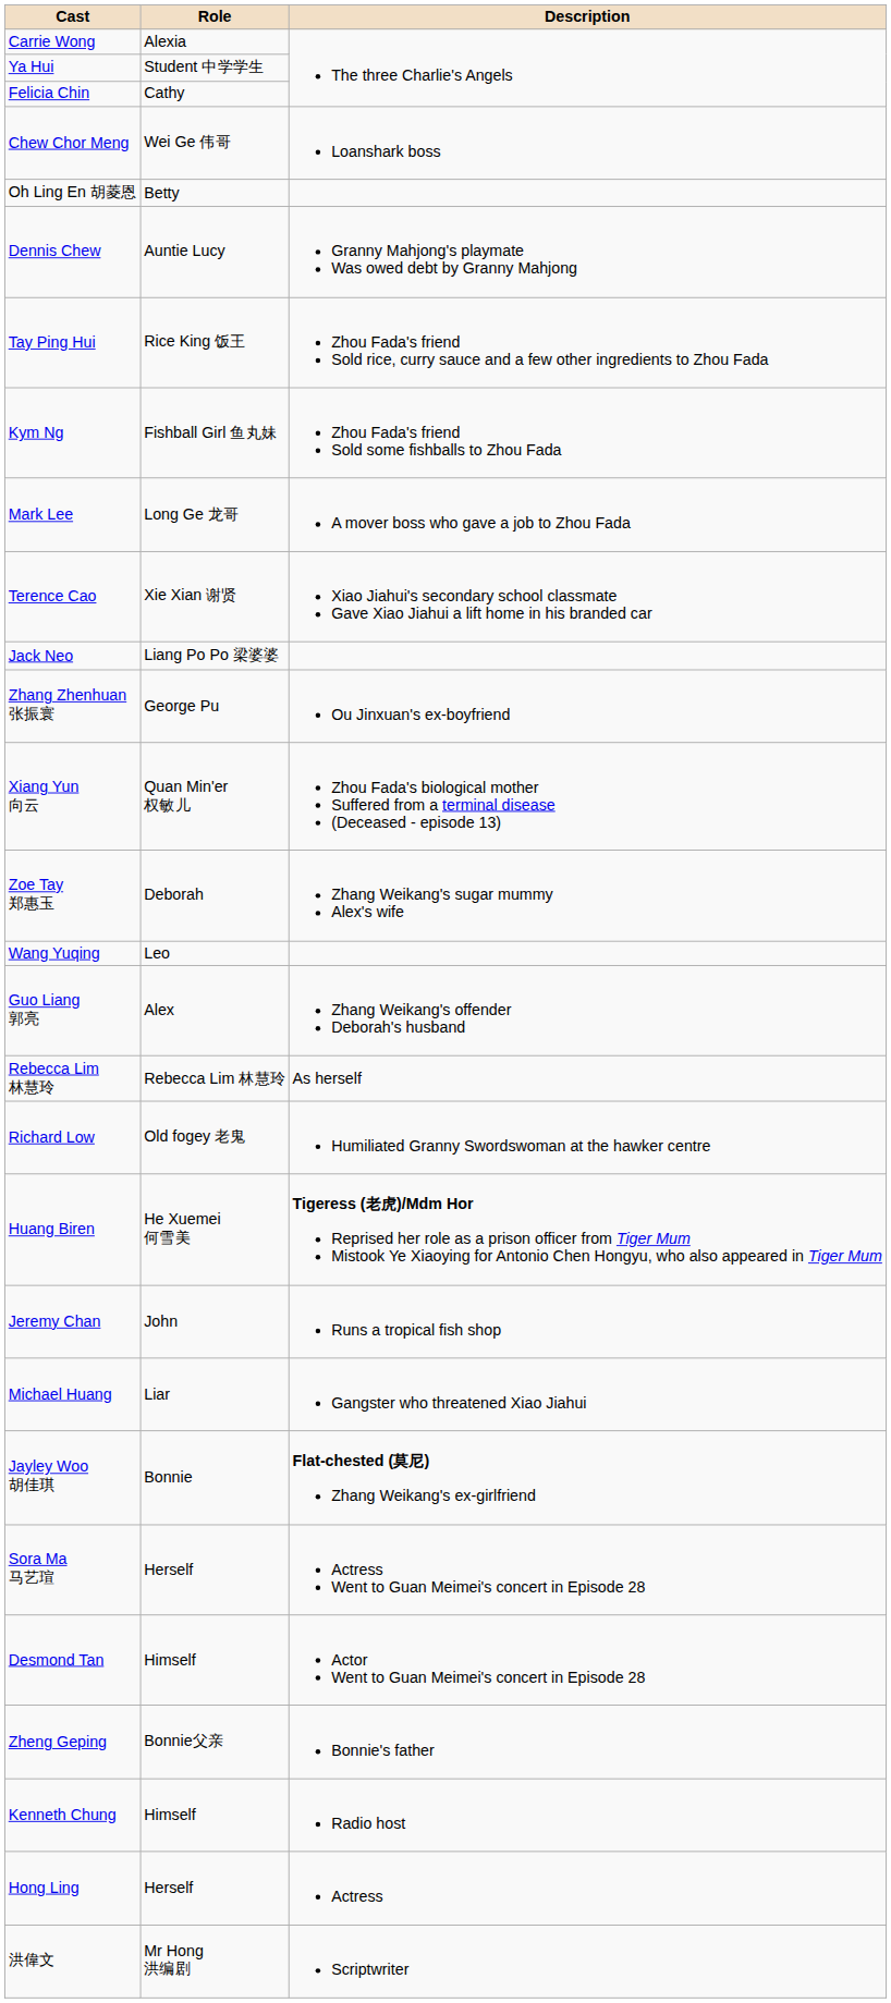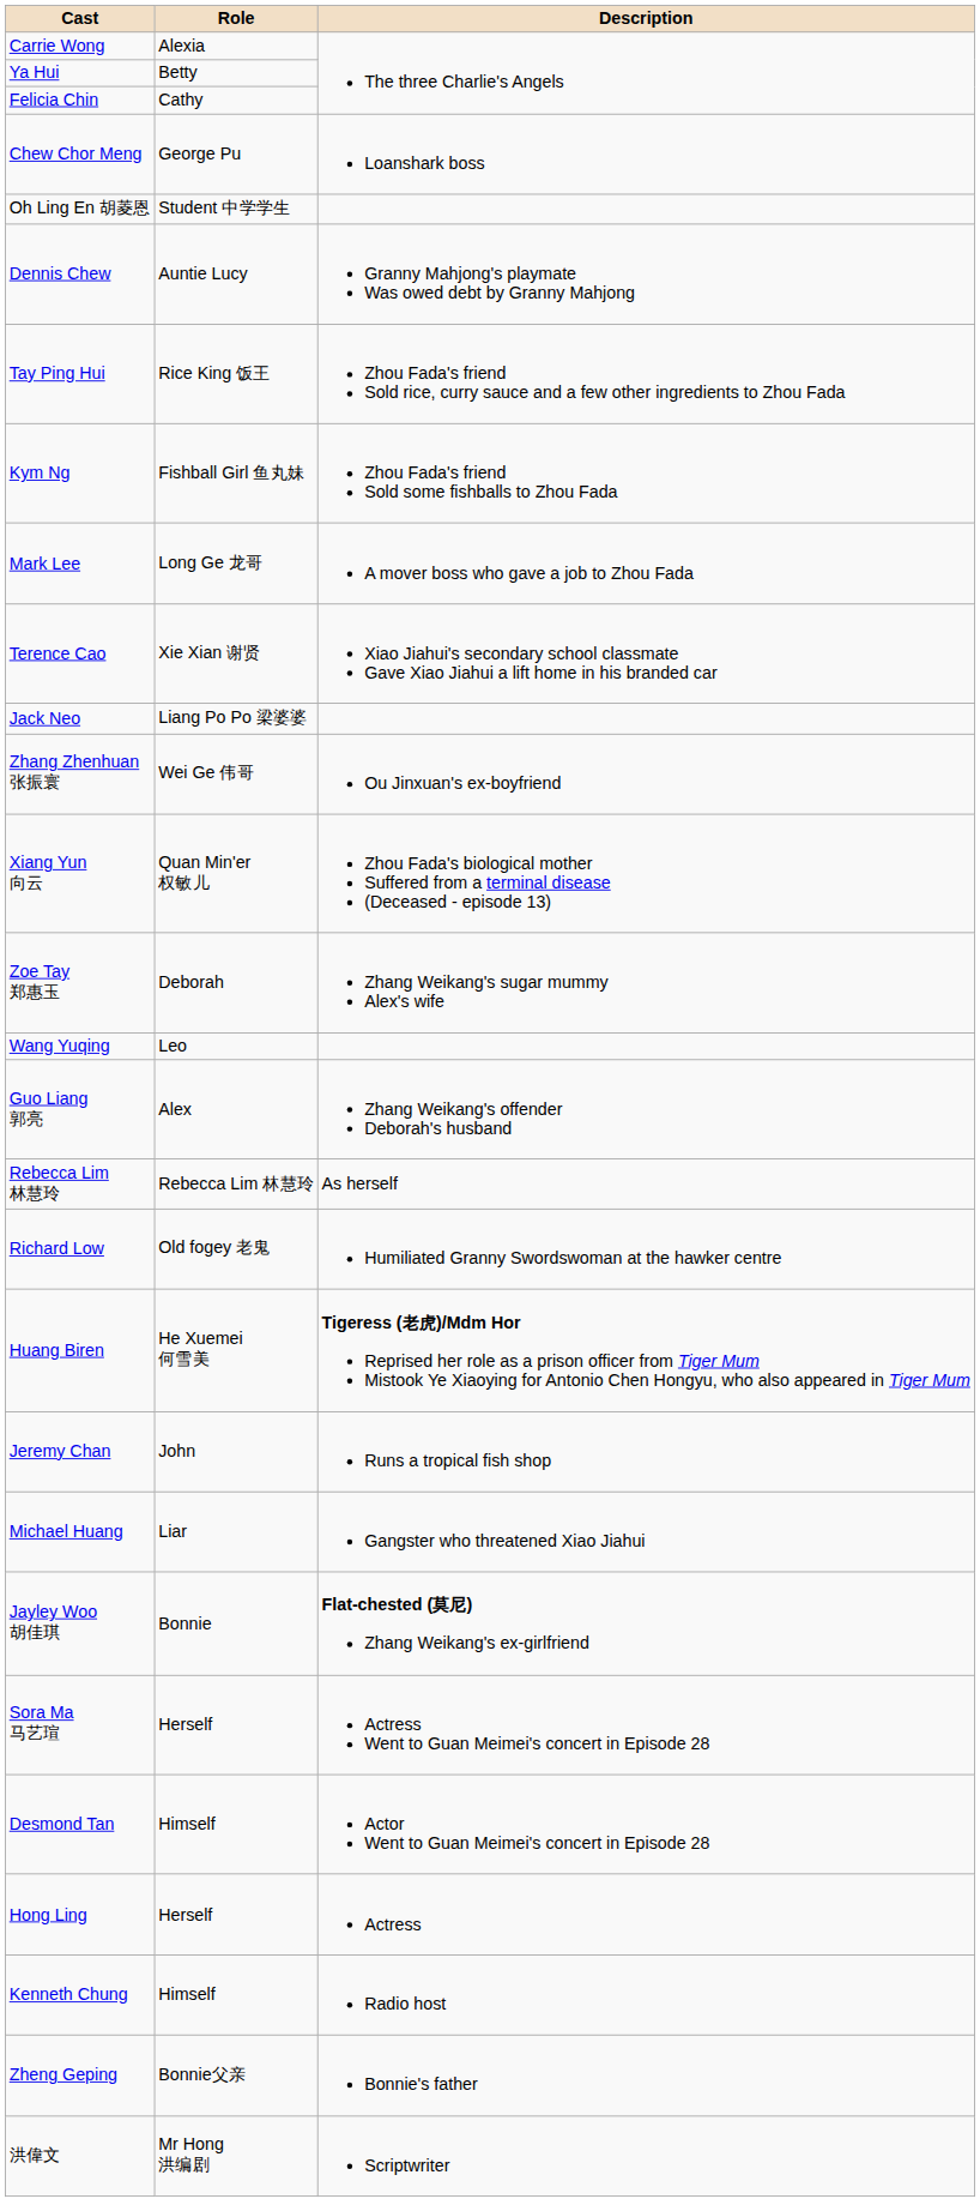Ya Hui | Role: Student 中学学生 -> Betty
Chew Chor Meng | Role: Wei Ge 伟哥 -> George Pu
Oh Ling En 胡菱恩 | Role: Betty -> Student 中学学生
Zhang Zhenhuan 张振寰 | Role: George Pu -> Wei Ge 伟哥
rows swapped: Zheng Geping <-> Hong Ling
